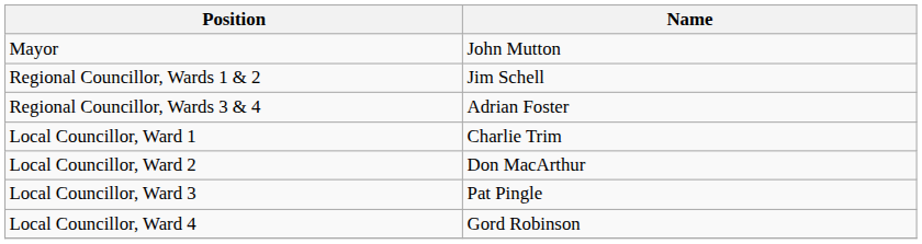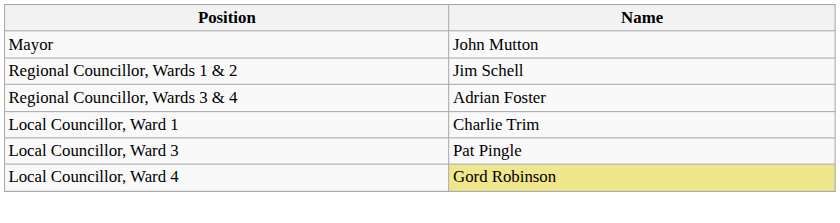- row: Local Councillor, Ward 2 | Don MacArthur
Local Councillor, Ward 4 | Name: no background -> khaki background
